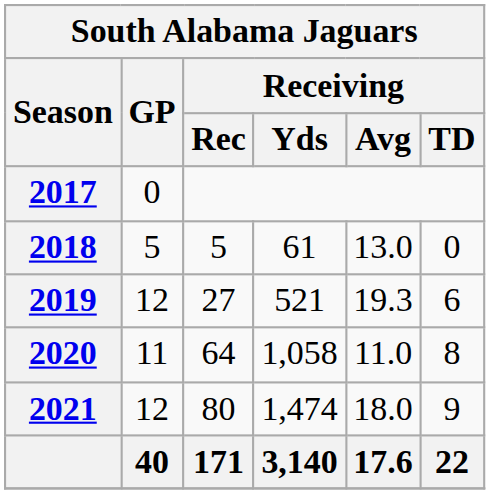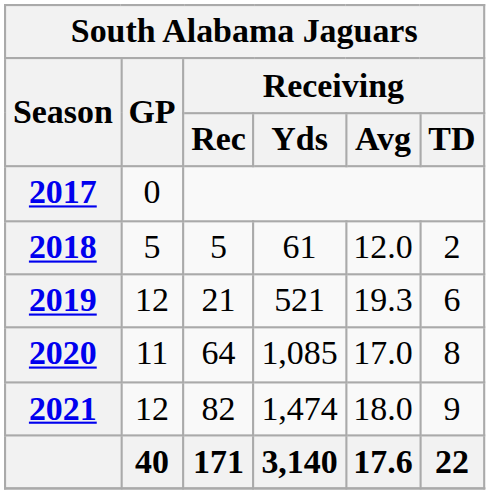2018 | Receiving / Avg: 13.0 -> 12.0
2018 | Receiving / TD: 0 -> 2
2019 | Receiving / Rec: 27 -> 21
2020 | Receiving / Yds: 1,058 -> 1,085
2020 | Receiving / Avg: 11.0 -> 17.0
2021 | Receiving / Rec: 80 -> 82
